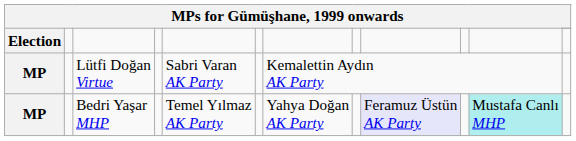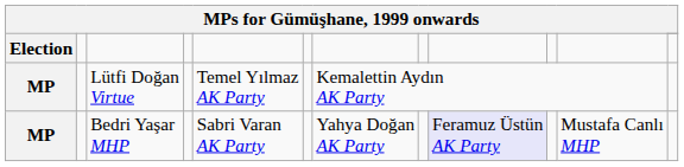Lütfi Doğan Virtue | column 5: Sabri Varan AK Party -> Temel Yılmaz AK Party
Bedri Yaşar MHP | column 5: Temel Yılmaz AK Party -> Sabri Varan AK Party
Bedri Yaşar MHP | column 11: paleturquoise background -> no background
